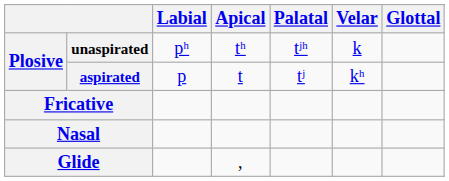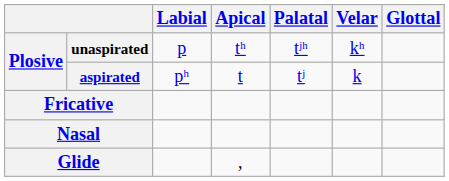unaspirated | Labial: pʰ -> p
unaspirated | Velar: k -> kʰ
aspirated | Labial: p -> pʰ
aspirated | Velar: kʰ -> k
